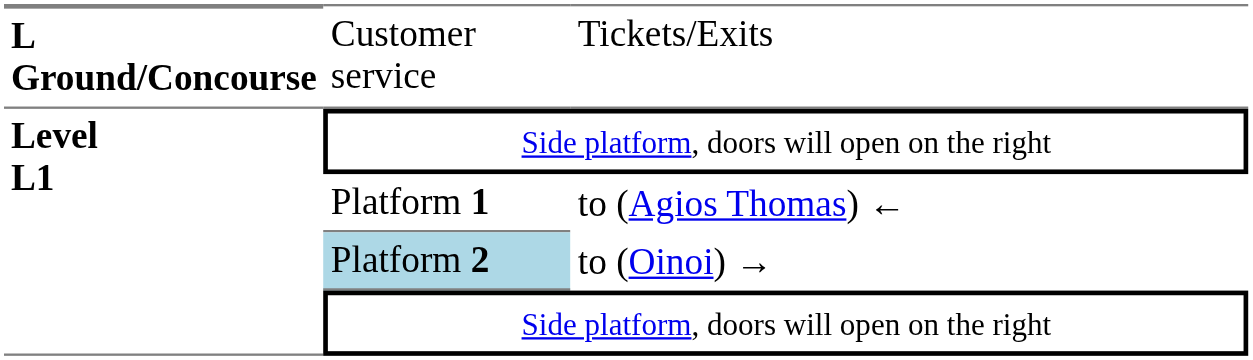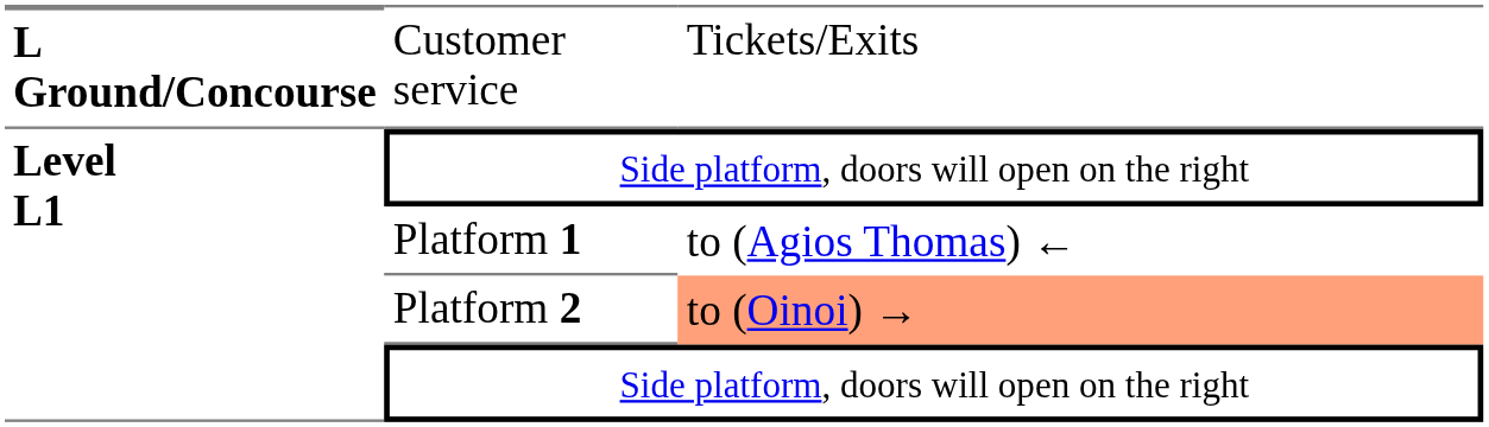Platform 2 | column 2: lightblue background -> no background
Platform 2 | column 3: no background -> lightsalmon background
